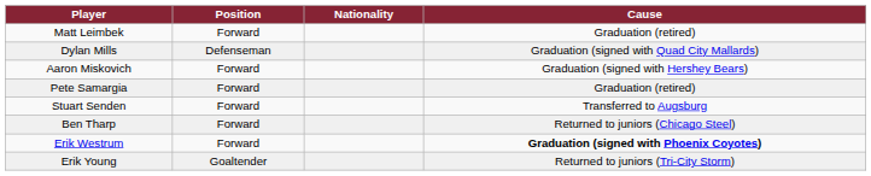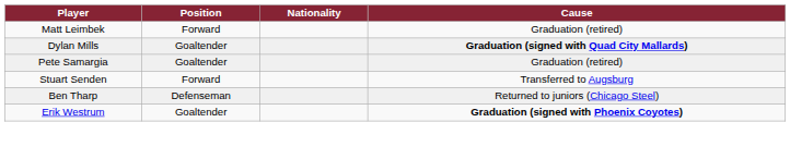Dylan Mills | Position: Defenseman -> Goaltender
Dylan Mills | Cause: normal -> bold
- row: Aaron Miskovich | Forward | Graduation (signed with Hershey Bears)
Pete Samargia | Position: Forward -> Goaltender
Ben Tharp | Position: Forward -> Defenseman
Erik Westrum | Position: Forward -> Goaltender
- row: Erik Young | Goaltender | Returned to juniors (Tri-City Storm)
